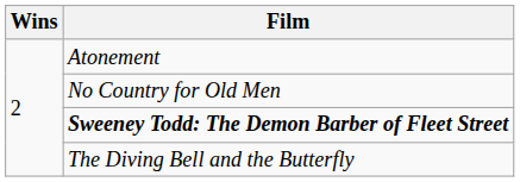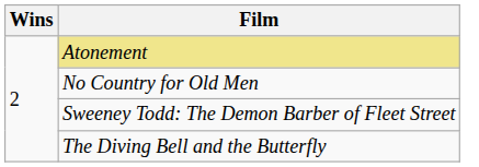Atonement | Film: no background -> khaki background
Sweeney Todd: The Demon Barber of Fleet Street | Film: bold -> normal
